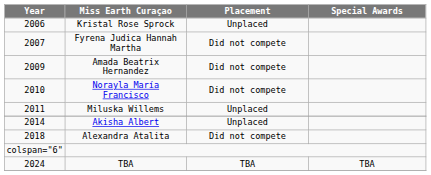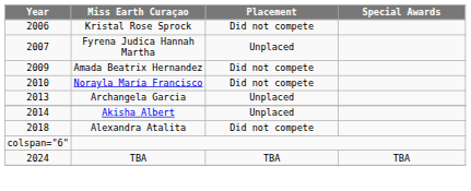Kristal Rose Sprock | Placement: Unplaced -> Did not compete
Fyrena Judica Hannah Martha | Placement: Did not compete -> Unplaced
- row: 2011 | Miluska Willems | Unplaced
+ row: 2013 | Archangela Garcia | Unplaced
